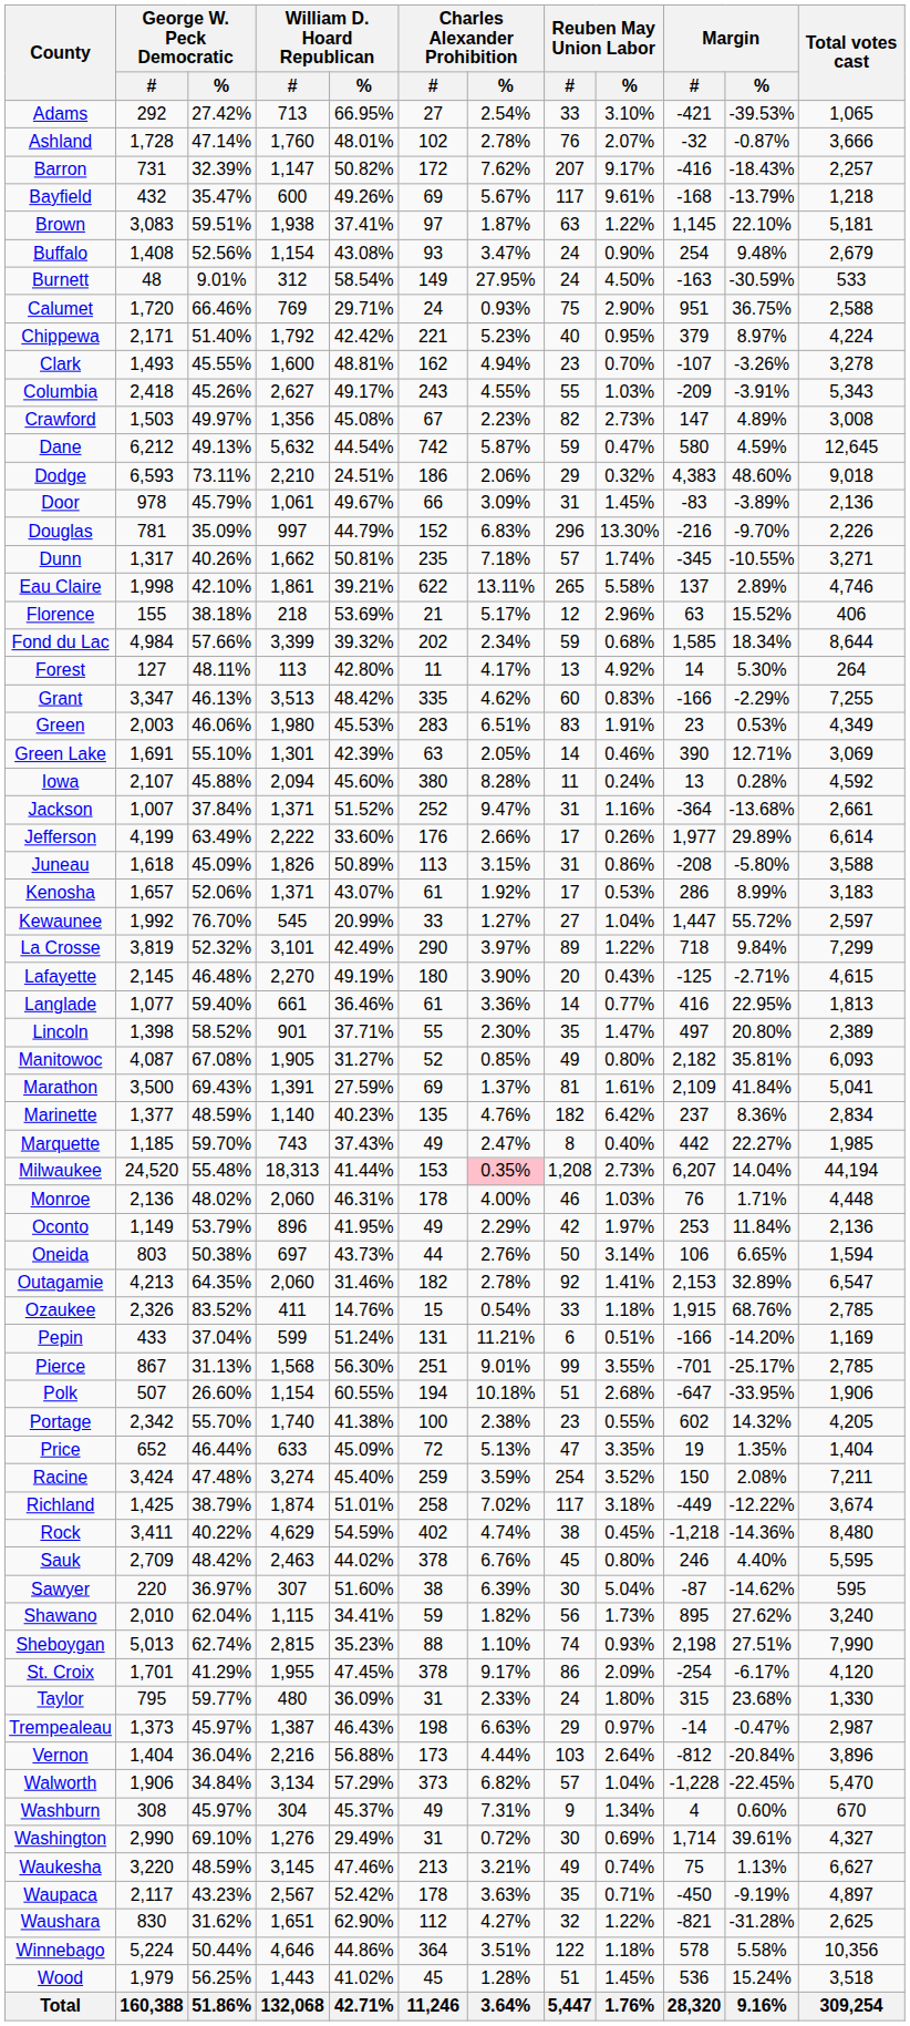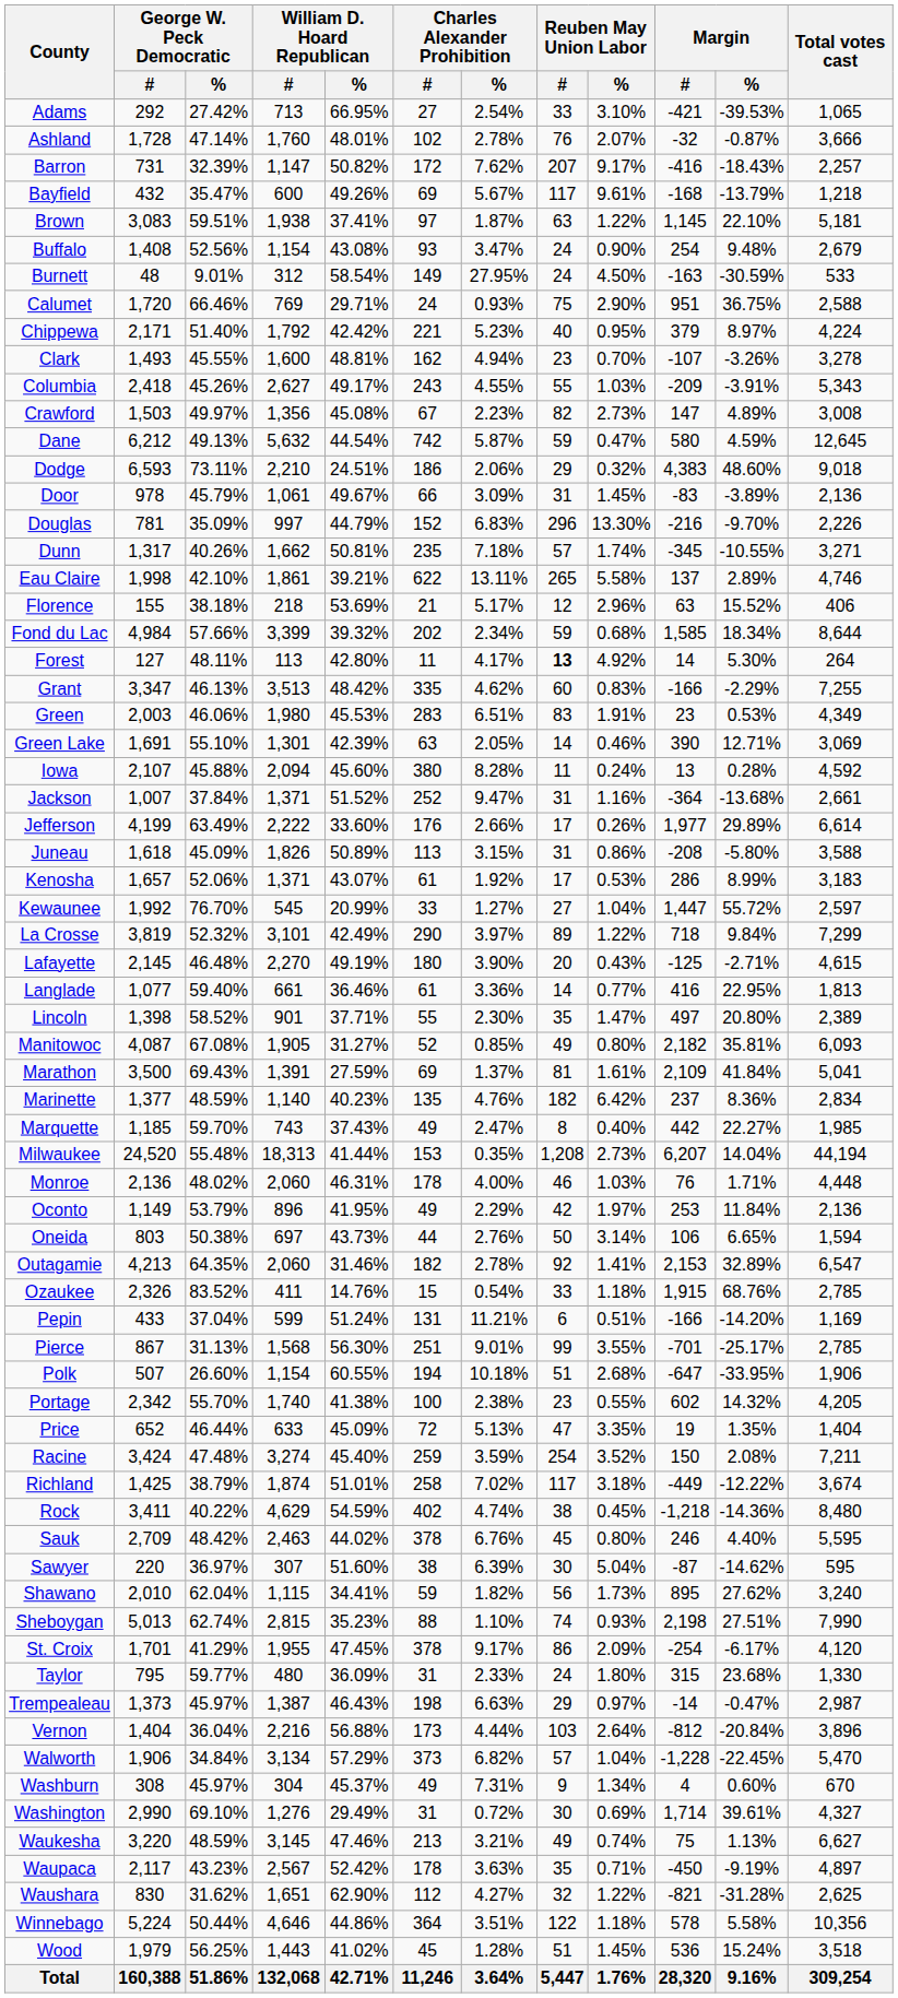Forest | Reuben May Union Labor / #: normal -> bold
Milwaukee | Charles Alexander Prohibition / %: pink background -> no background
